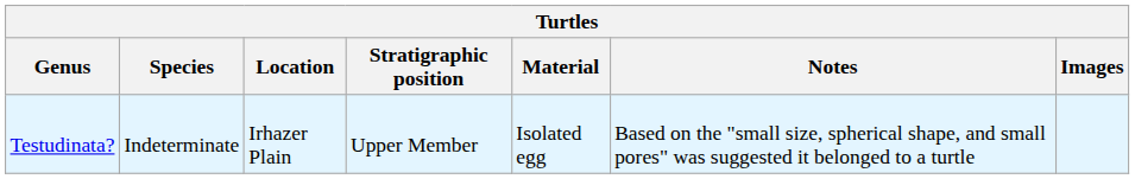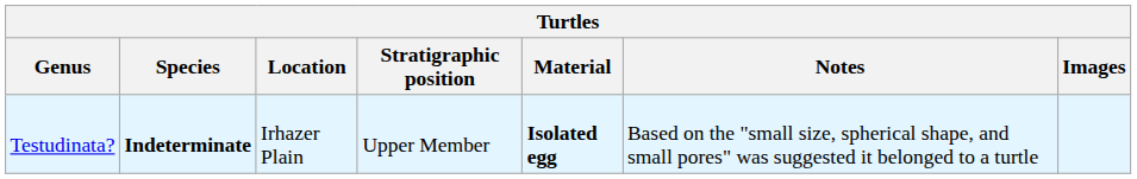Testudinata? | Species: normal -> bold
Testudinata? | Material: normal -> bold
